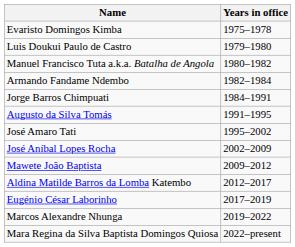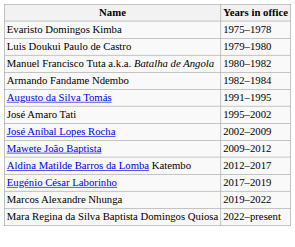- row: Jorge Barros Chimpuati | 1984–1991
